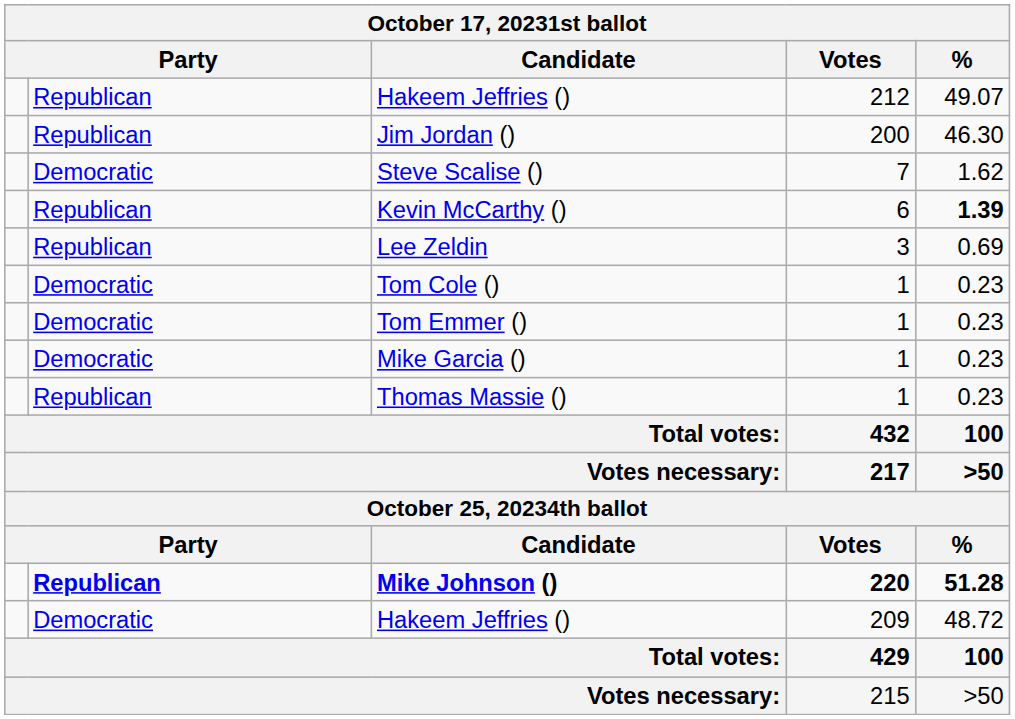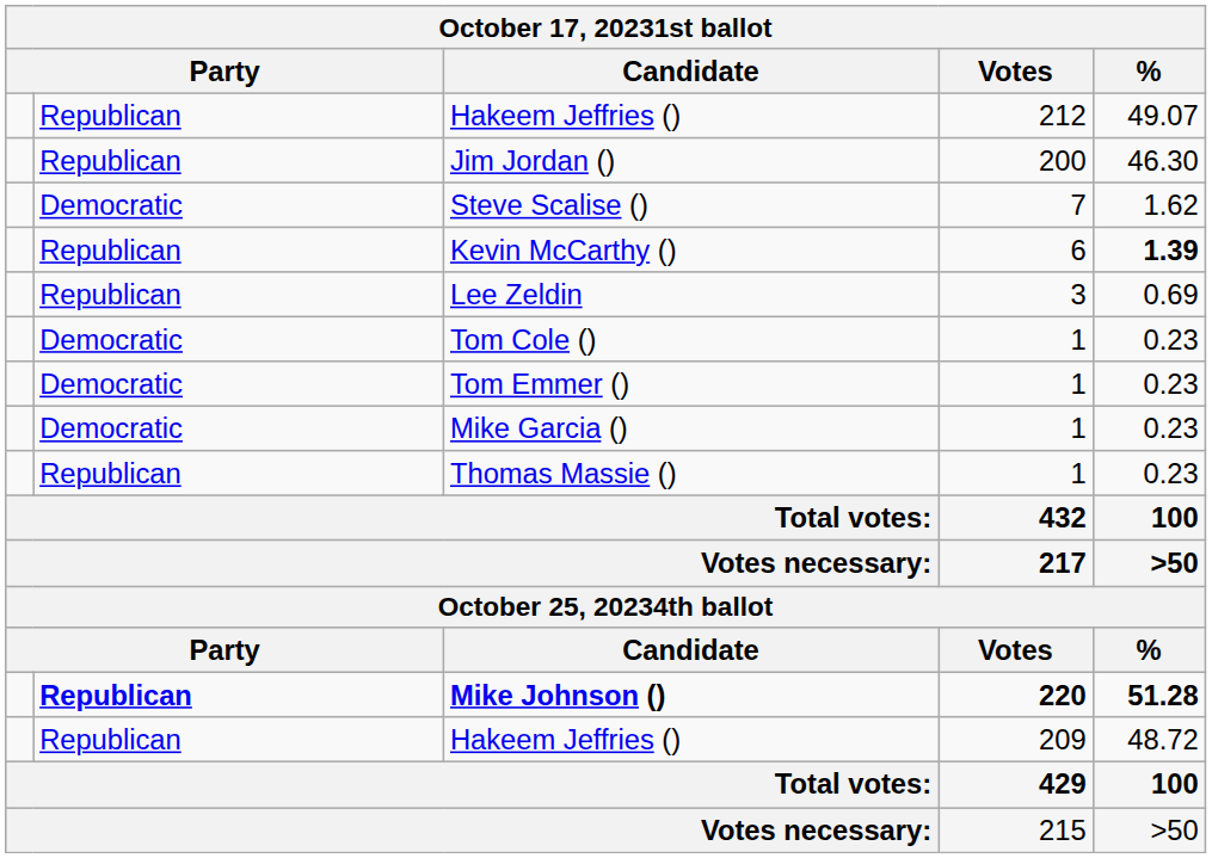Hakeem Jeffries () / 209 | column 2: Democratic -> Republican
